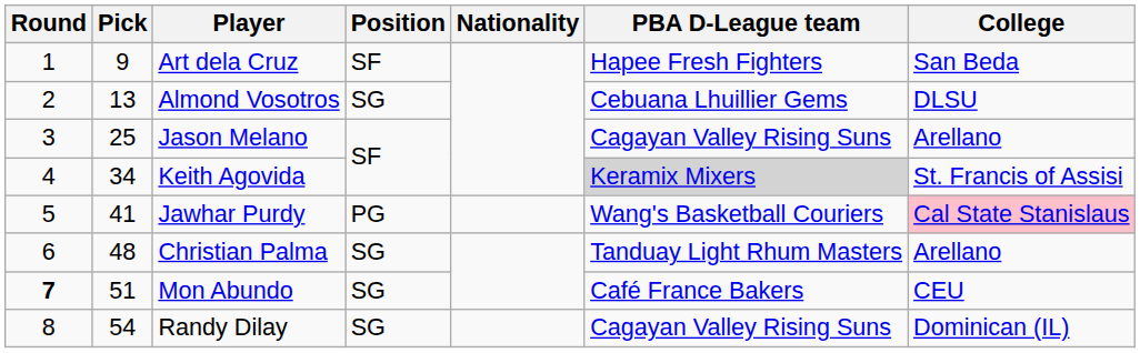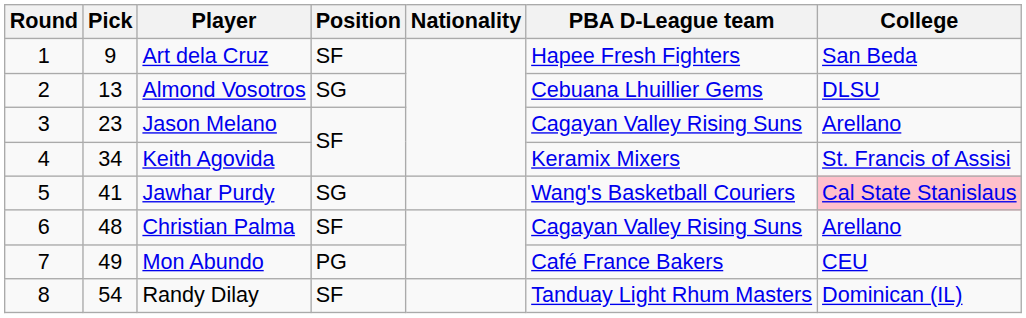Jason Melano | Pick: 25 -> 23
Keith Agovida | PBA D-League team: lightgrey background -> no background
Jawhar Purdy | Position: PG -> SG
Christian Palma | Position: SG -> SF
Christian Palma | PBA D-League team: Tanduay Light Rhum Masters -> Cagayan Valley Rising Suns
Mon Abundo | Round: bold -> normal
Mon Abundo | Pick: 51 -> 49
Mon Abundo | Position: SG -> PG
Randy Dilay | Position: SG -> SF
Randy Dilay | PBA D-League team: Cagayan Valley Rising Suns -> Tanduay Light Rhum Masters
